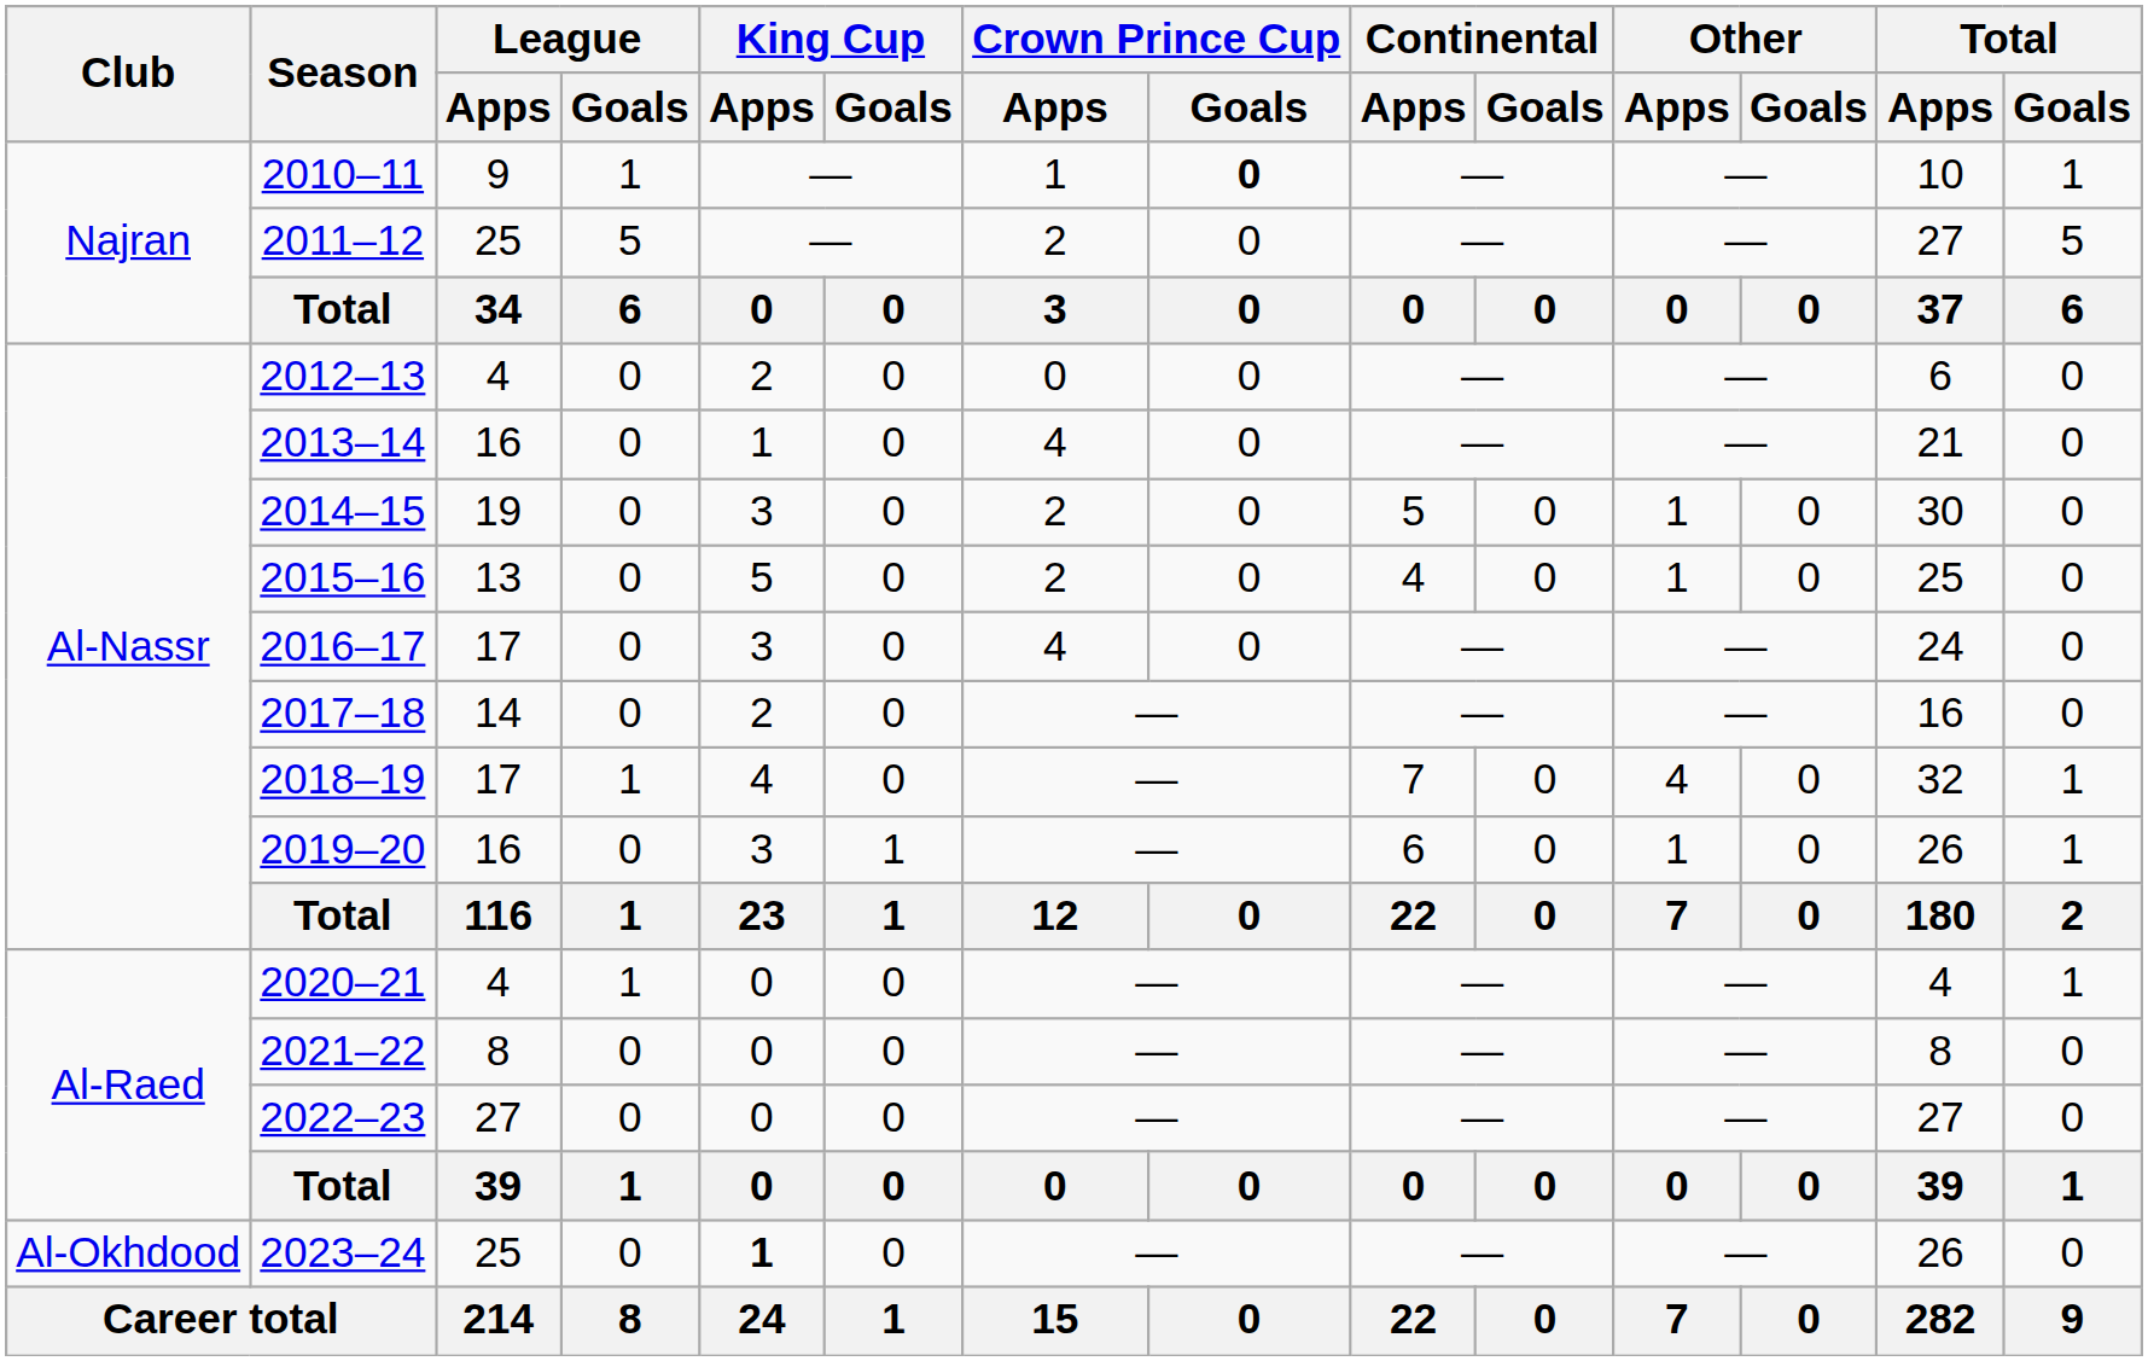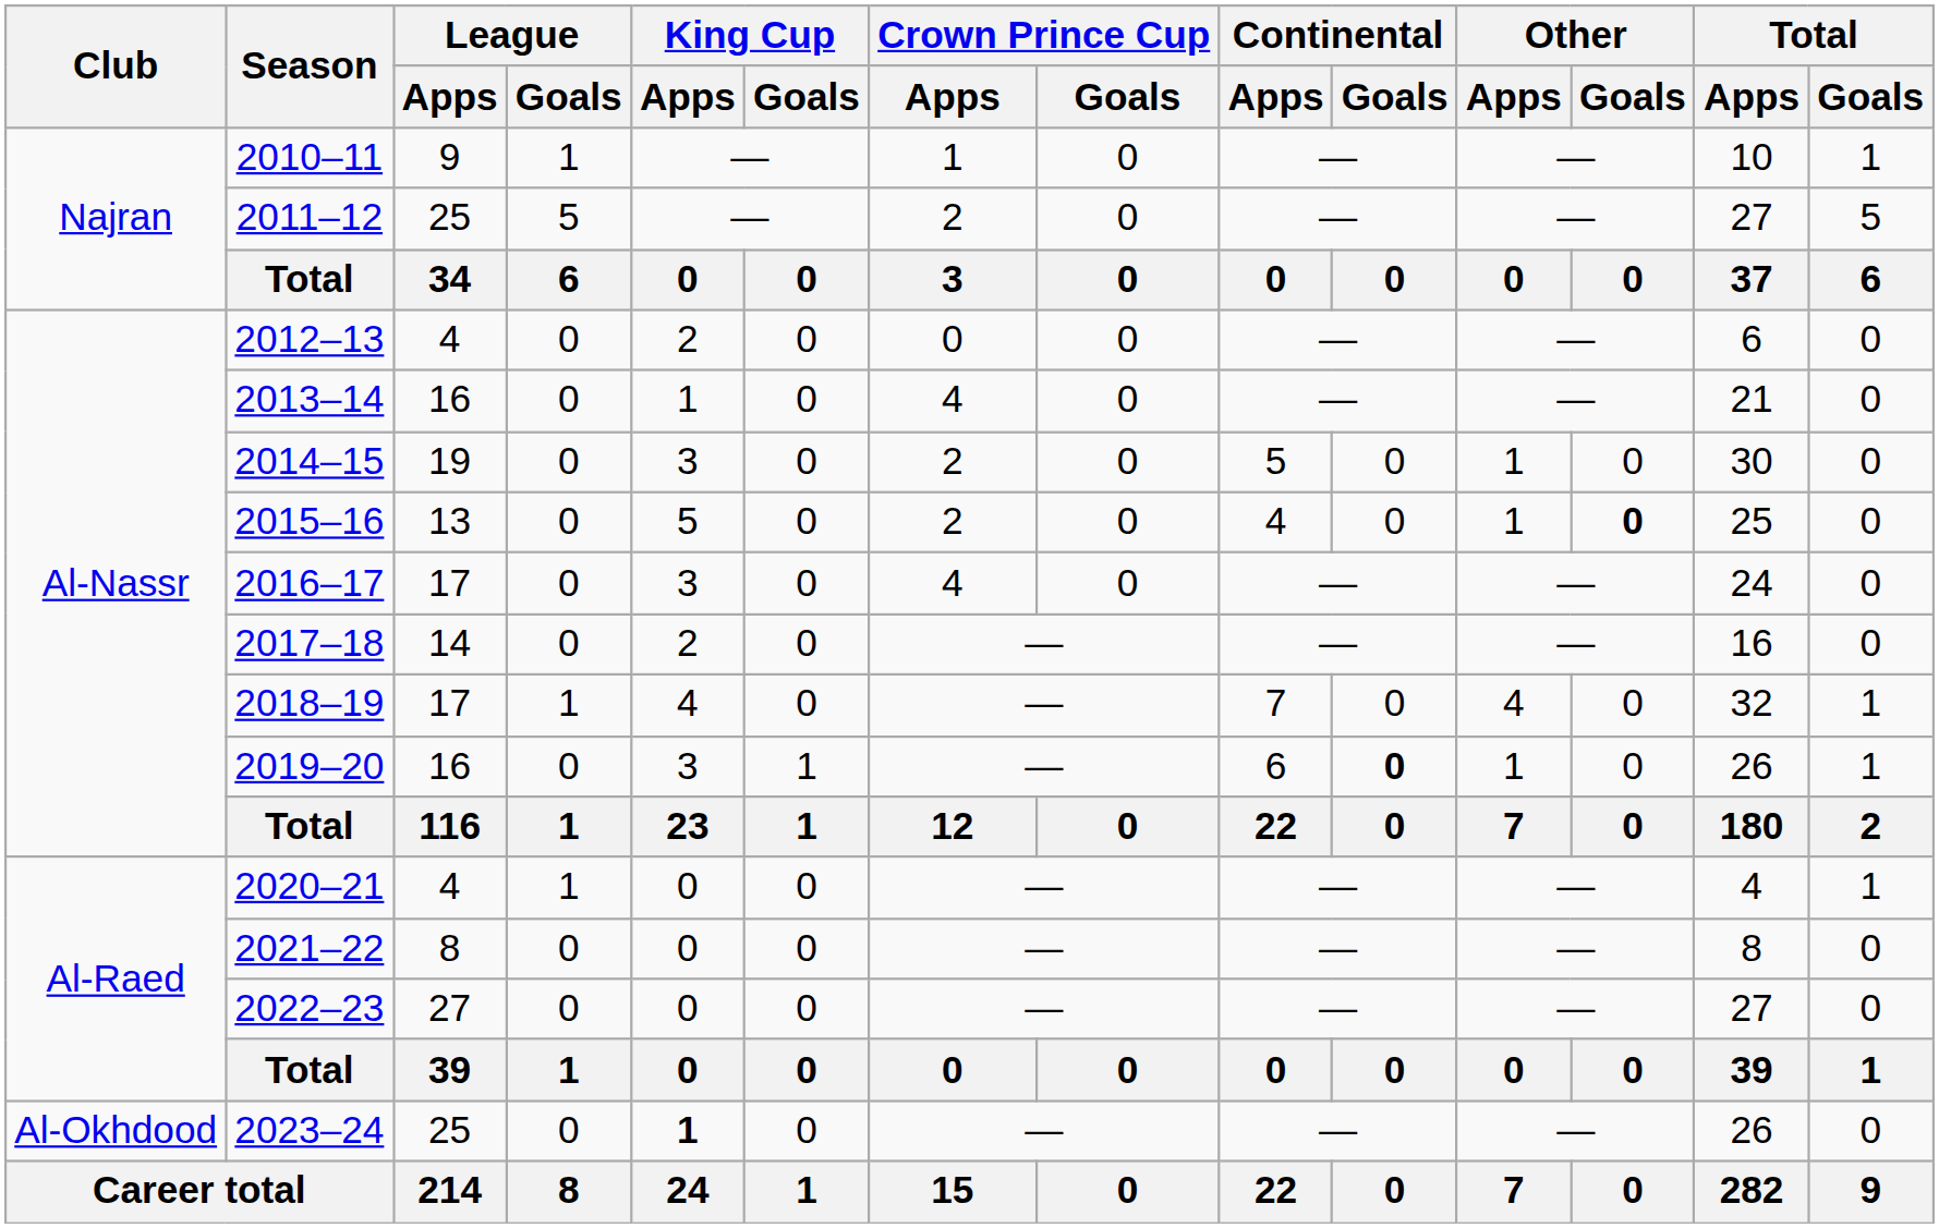2010–11 | Crown Prince Cup / Goals: bold -> normal
2015–16 | Other / Goals: normal -> bold
2019–20 | Continental / Goals: normal -> bold
